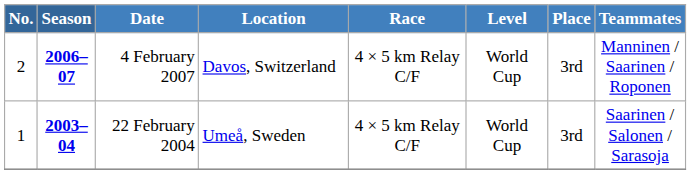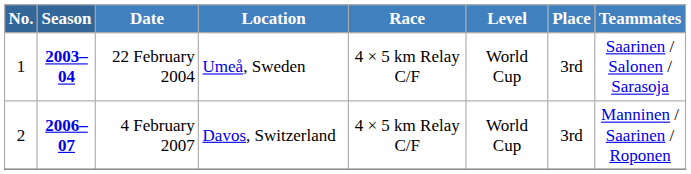rows swapped: 22 February 2004 <-> 4 February 2007
